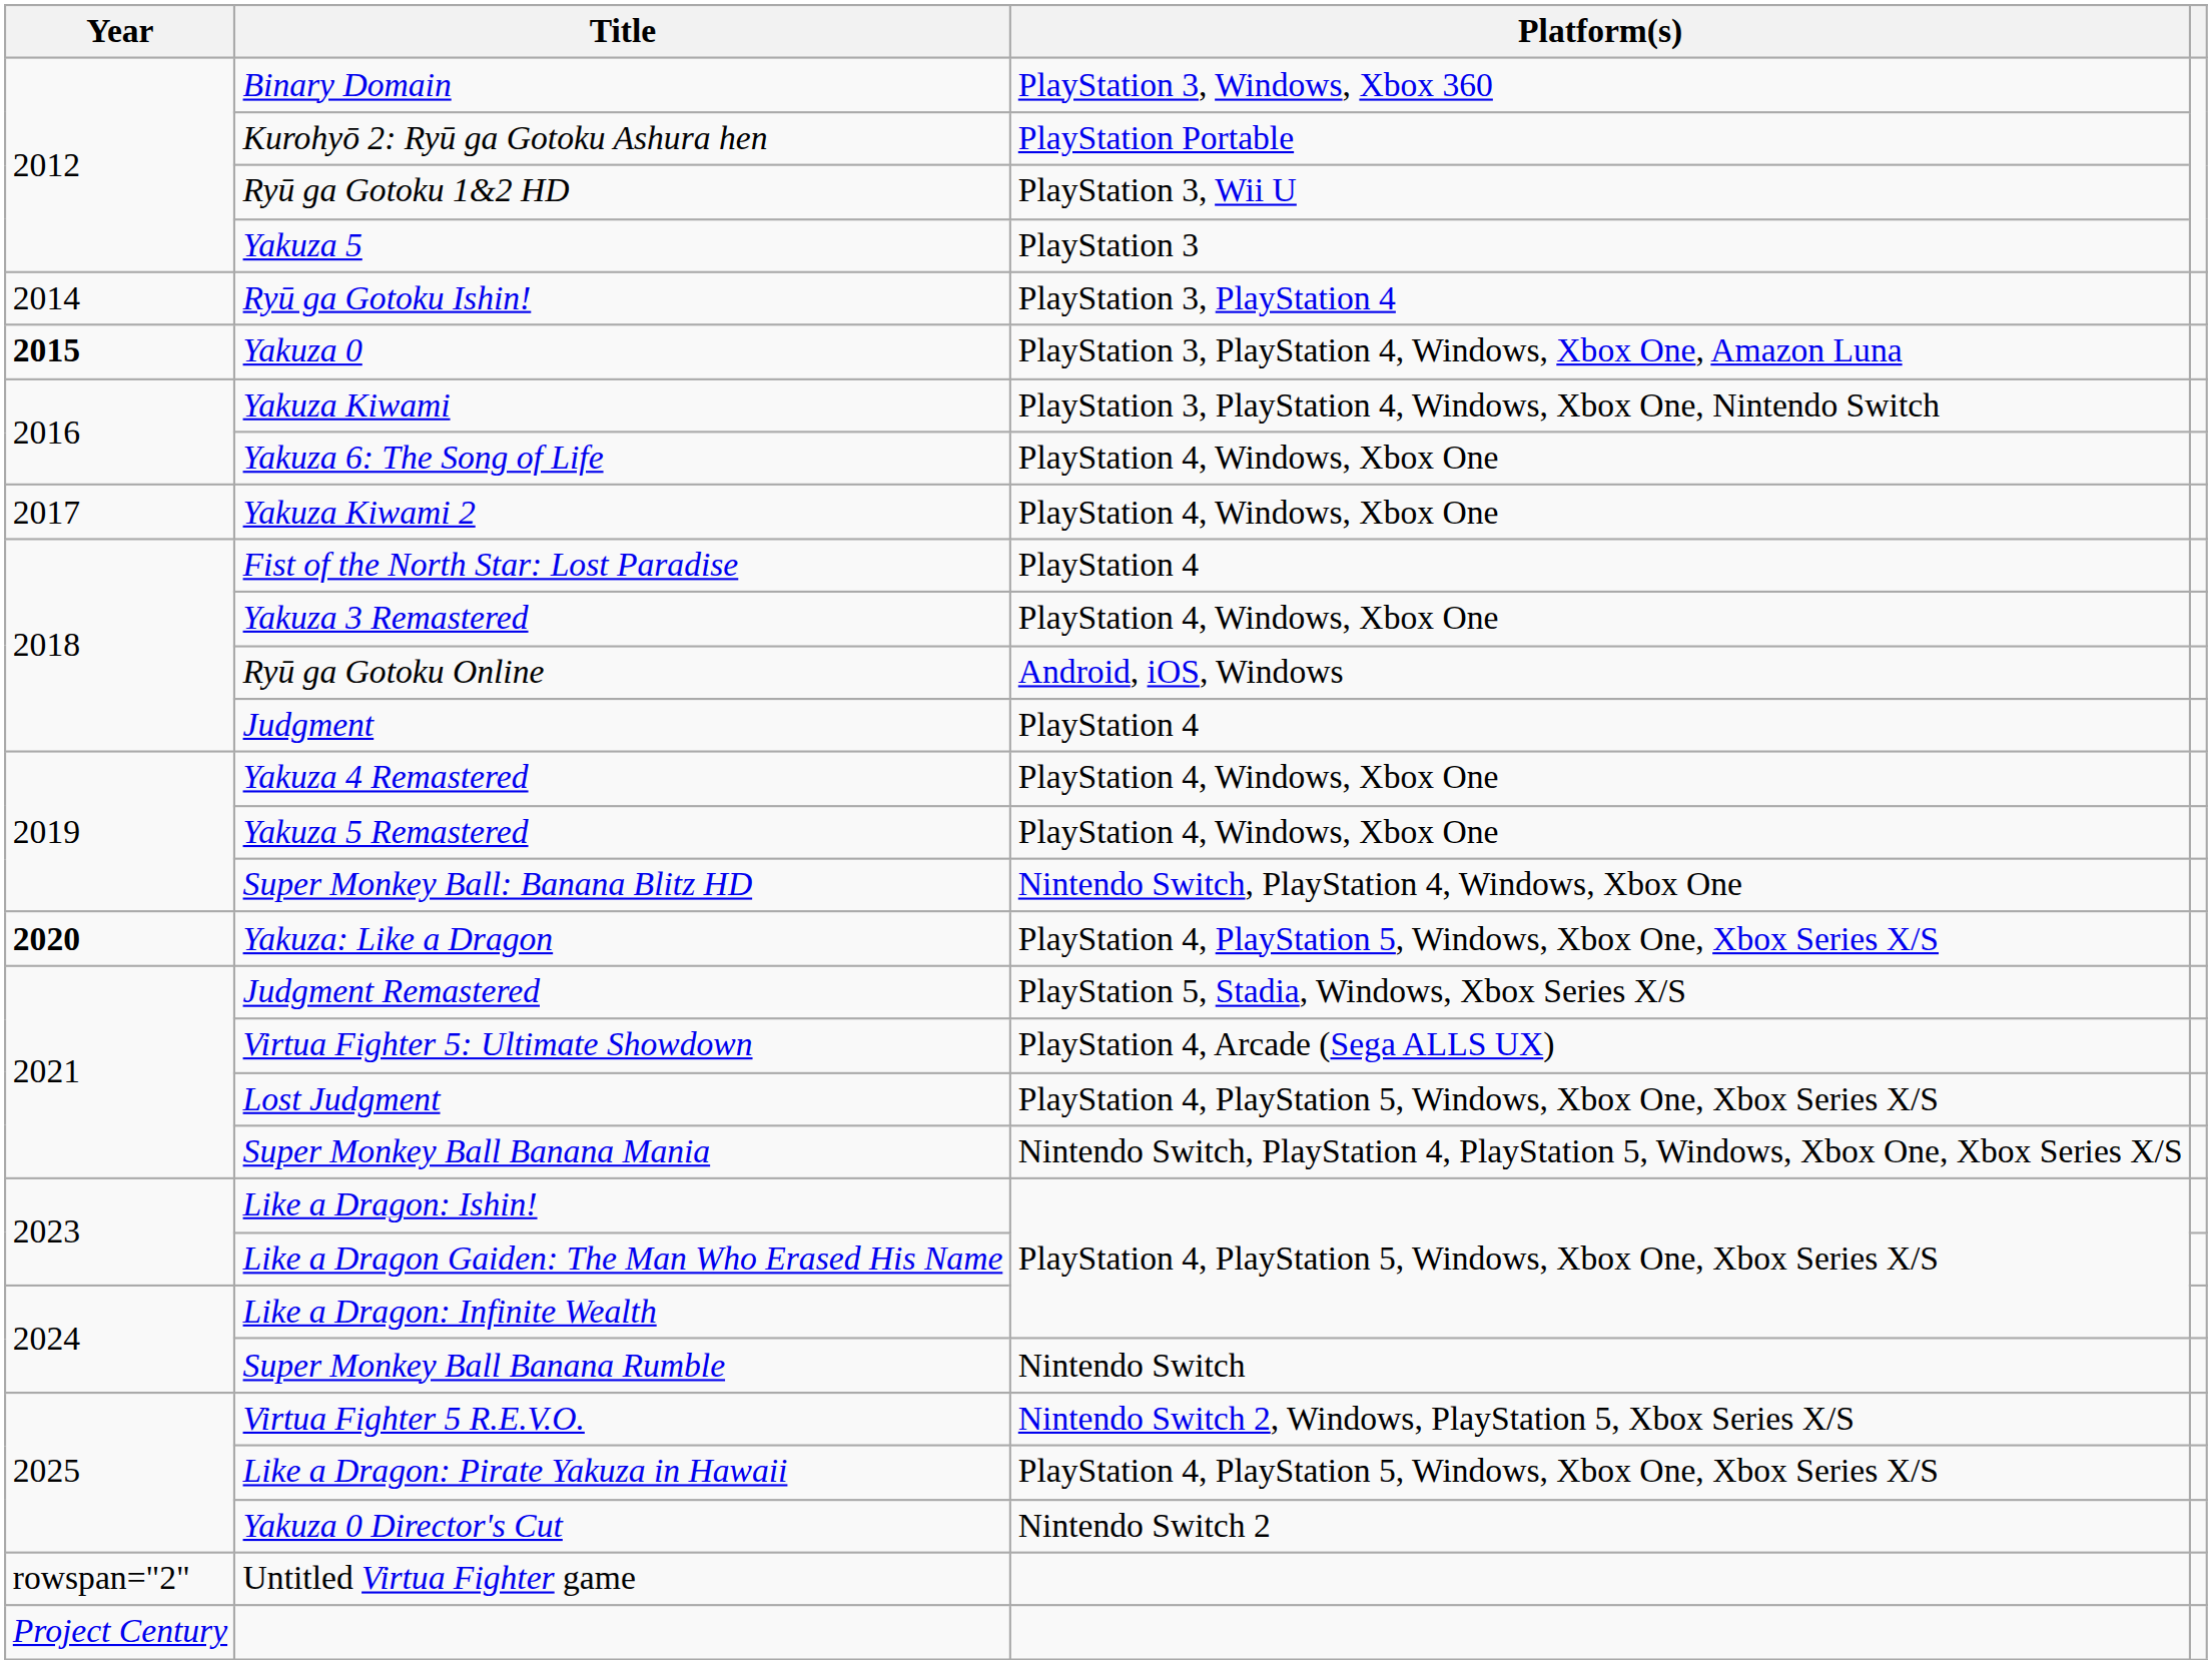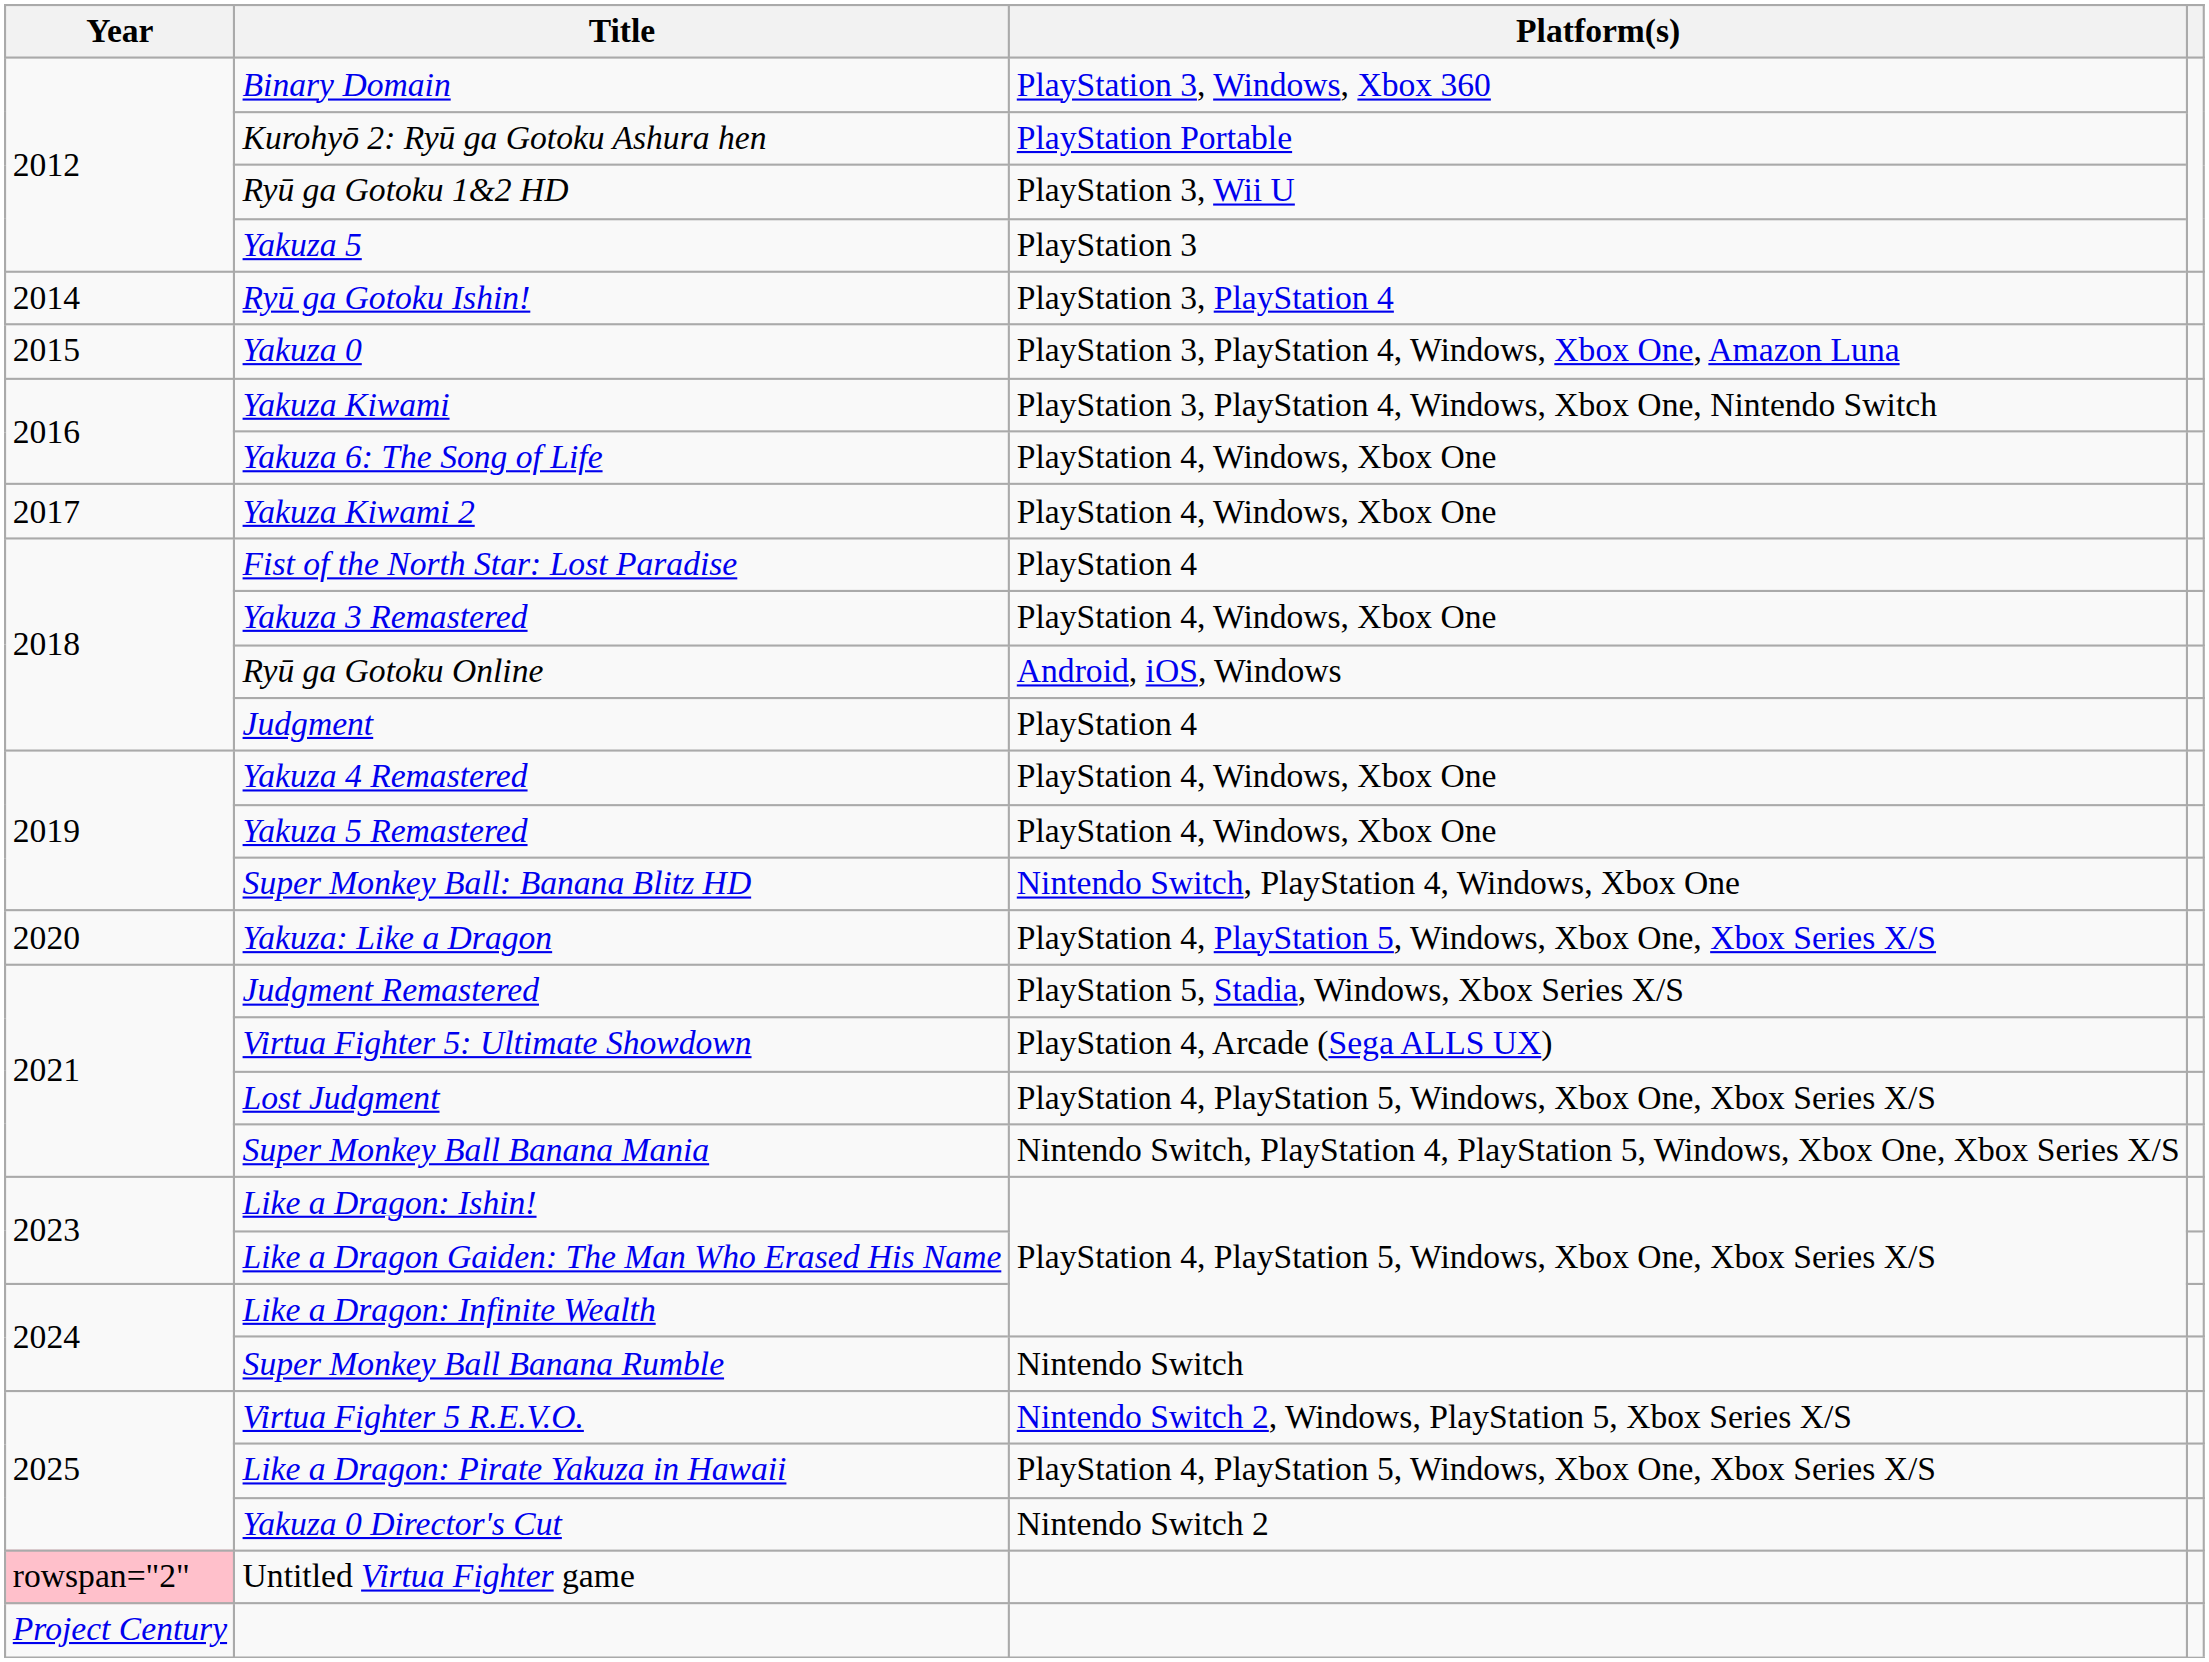Yakuza 0 | Year: bold -> normal
Yakuza: Like a Dragon | Year: bold -> normal
Untitled Virtua Fighter game | Year: no background -> pink background
